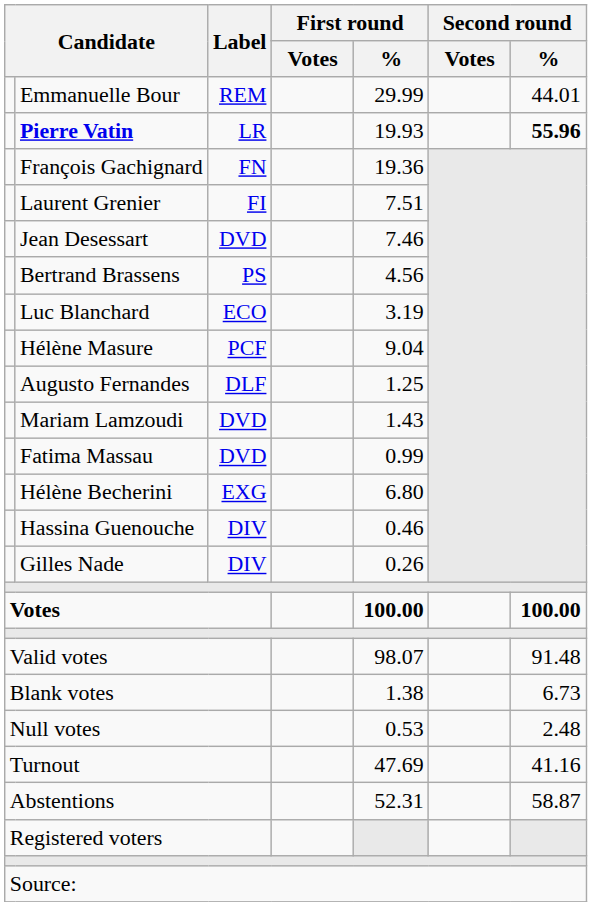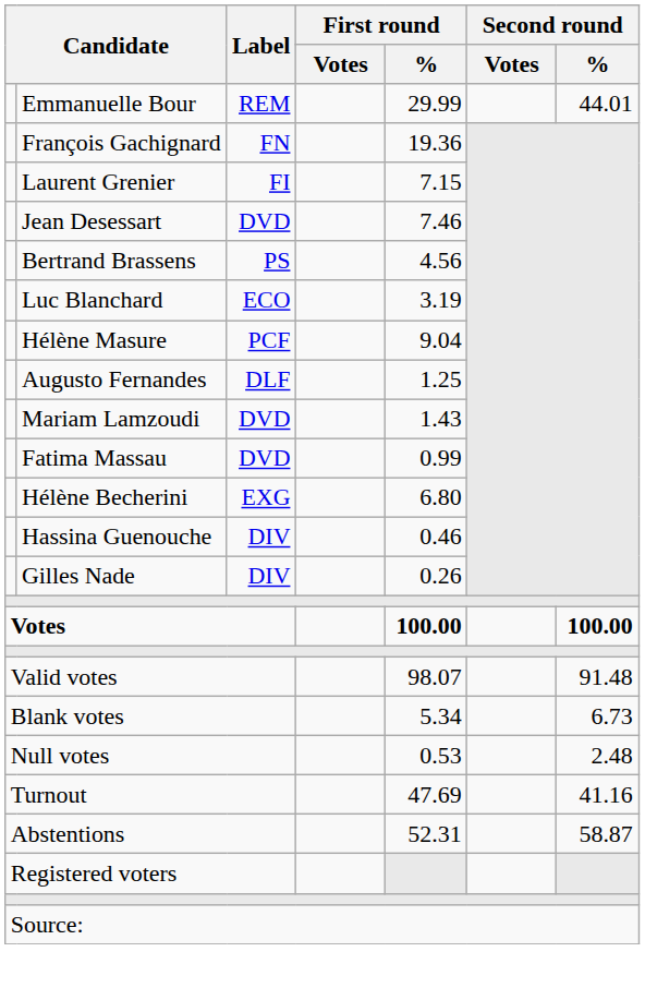- row: Pierre Vatin | LR | 19.93 | 55.96
Laurent Grenier | First round / %: 7.51 -> 7.15
Blank votes | First round / %: 1.38 -> 5.34
